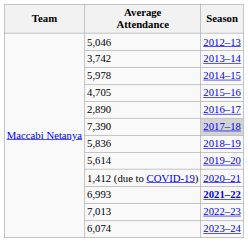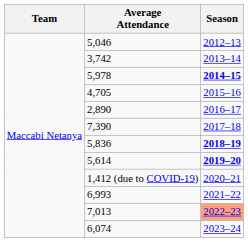5,978 | Season: normal -> bold
7,390 | Season: lightgrey background -> no background
5,836 | Season: normal -> bold
5,614 | Season: normal -> bold
6,993 | Season: bold -> normal
7,013 | Season: no background -> lightsalmon background
